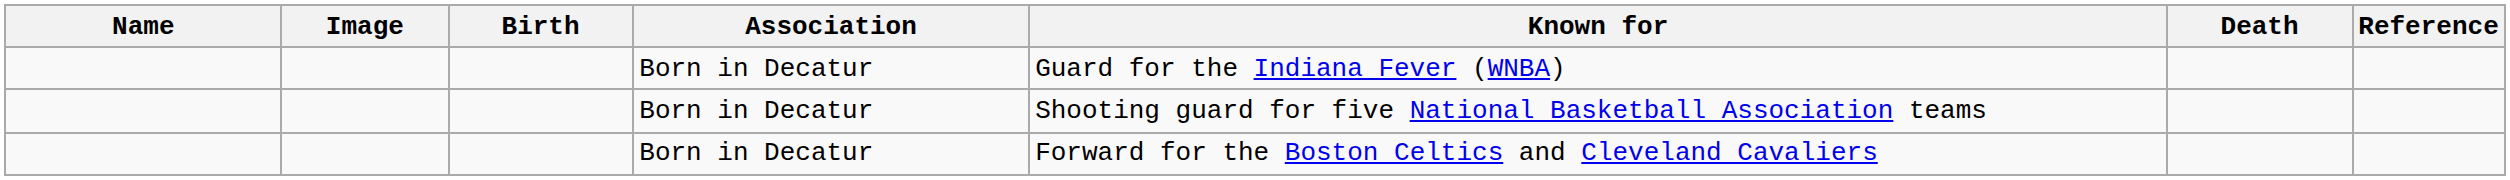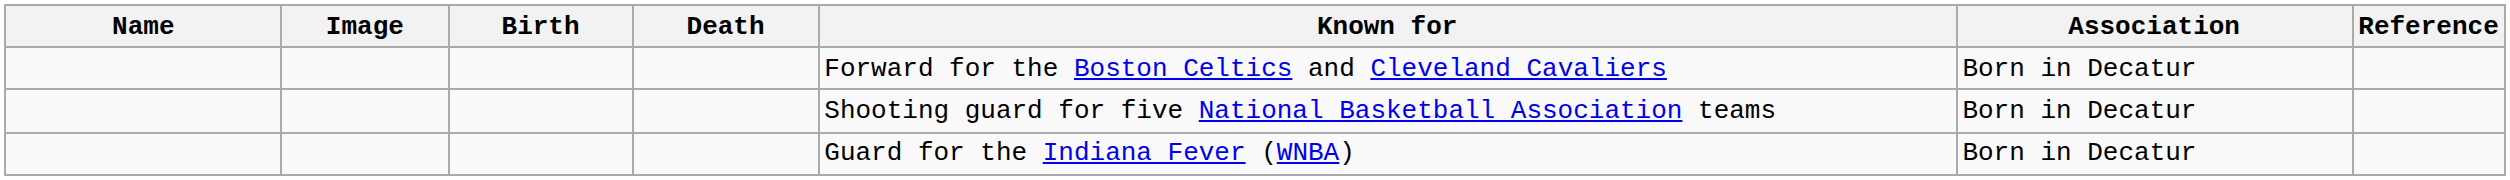columns swapped: Death <-> Association
row 2 | Known for: Guard for the Indiana Fever (WNBA) -> Forward for the Boston Celtics and Cleveland Cavaliers
row 4 | Known for: Forward for the Boston Celtics and Cleveland Cavaliers -> Guard for the Indiana Fever (WNBA)
